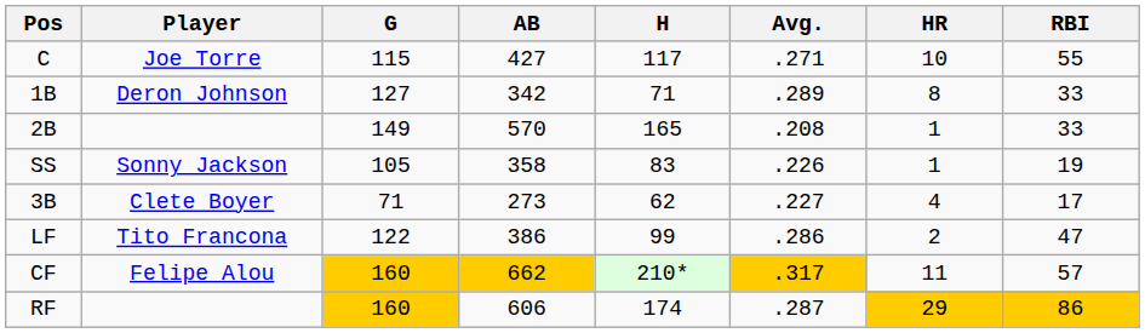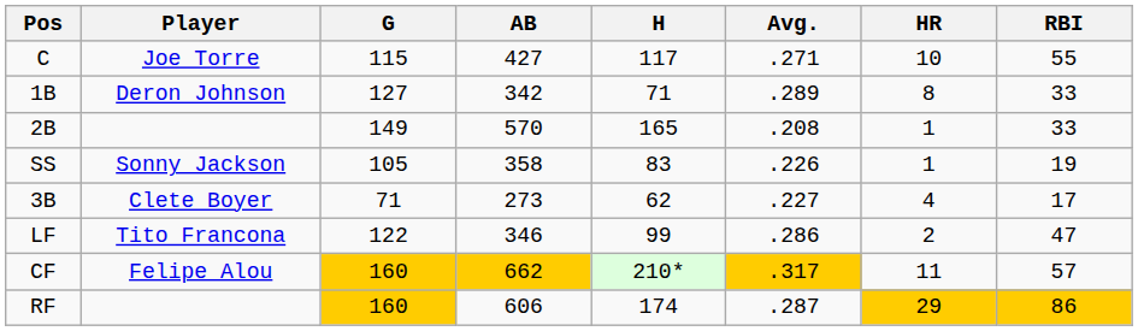LF | AB: 386 -> 346
